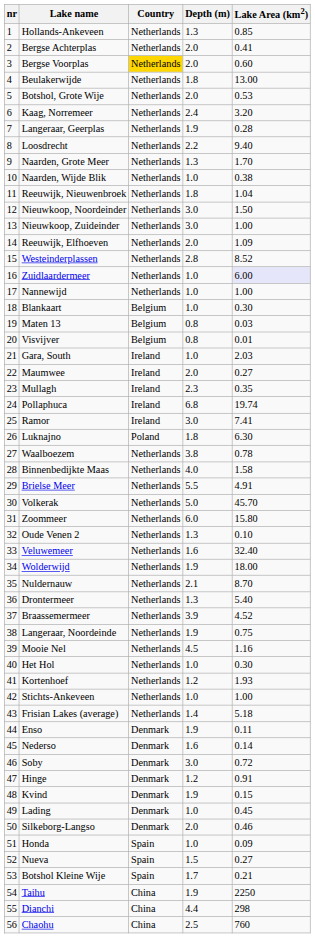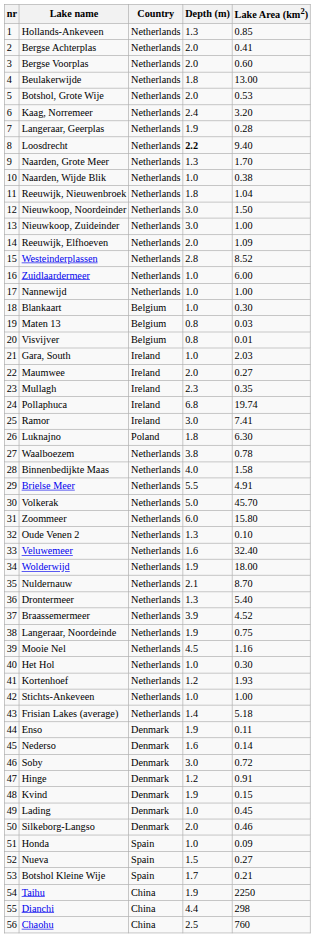Bergse Voorplas | Country: gold background -> no background
Loosdrecht | Depth (m): normal -> bold
Zuidlaardermeer | Lake Area (km2): lavender background -> no background
